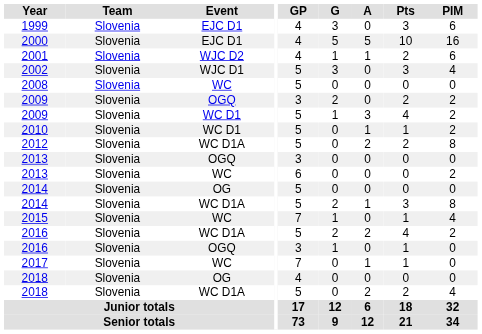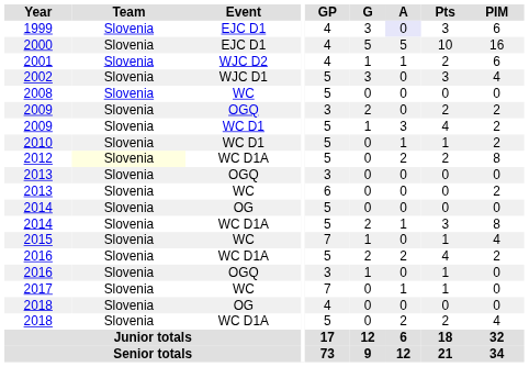1999 | A: no background -> lavender background
2012 | Team: no background -> lightyellow background
